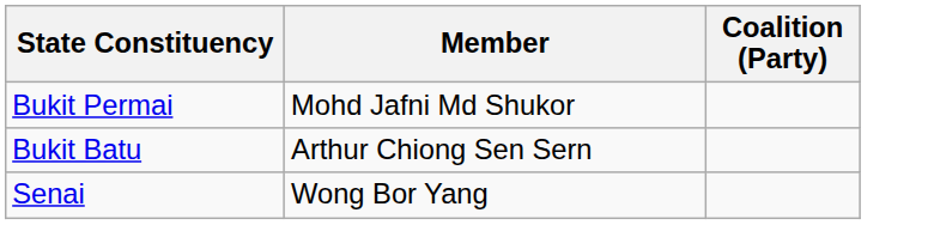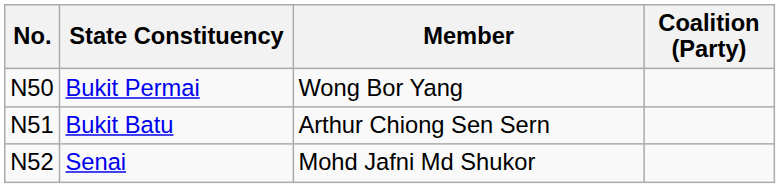+ column: No. | N50 | N51 | N52
Bukit Permai | Member: Mohd Jafni Md Shukor -> Wong Bor Yang
Senai | Member: Wong Bor Yang -> Mohd Jafni Md Shukor
